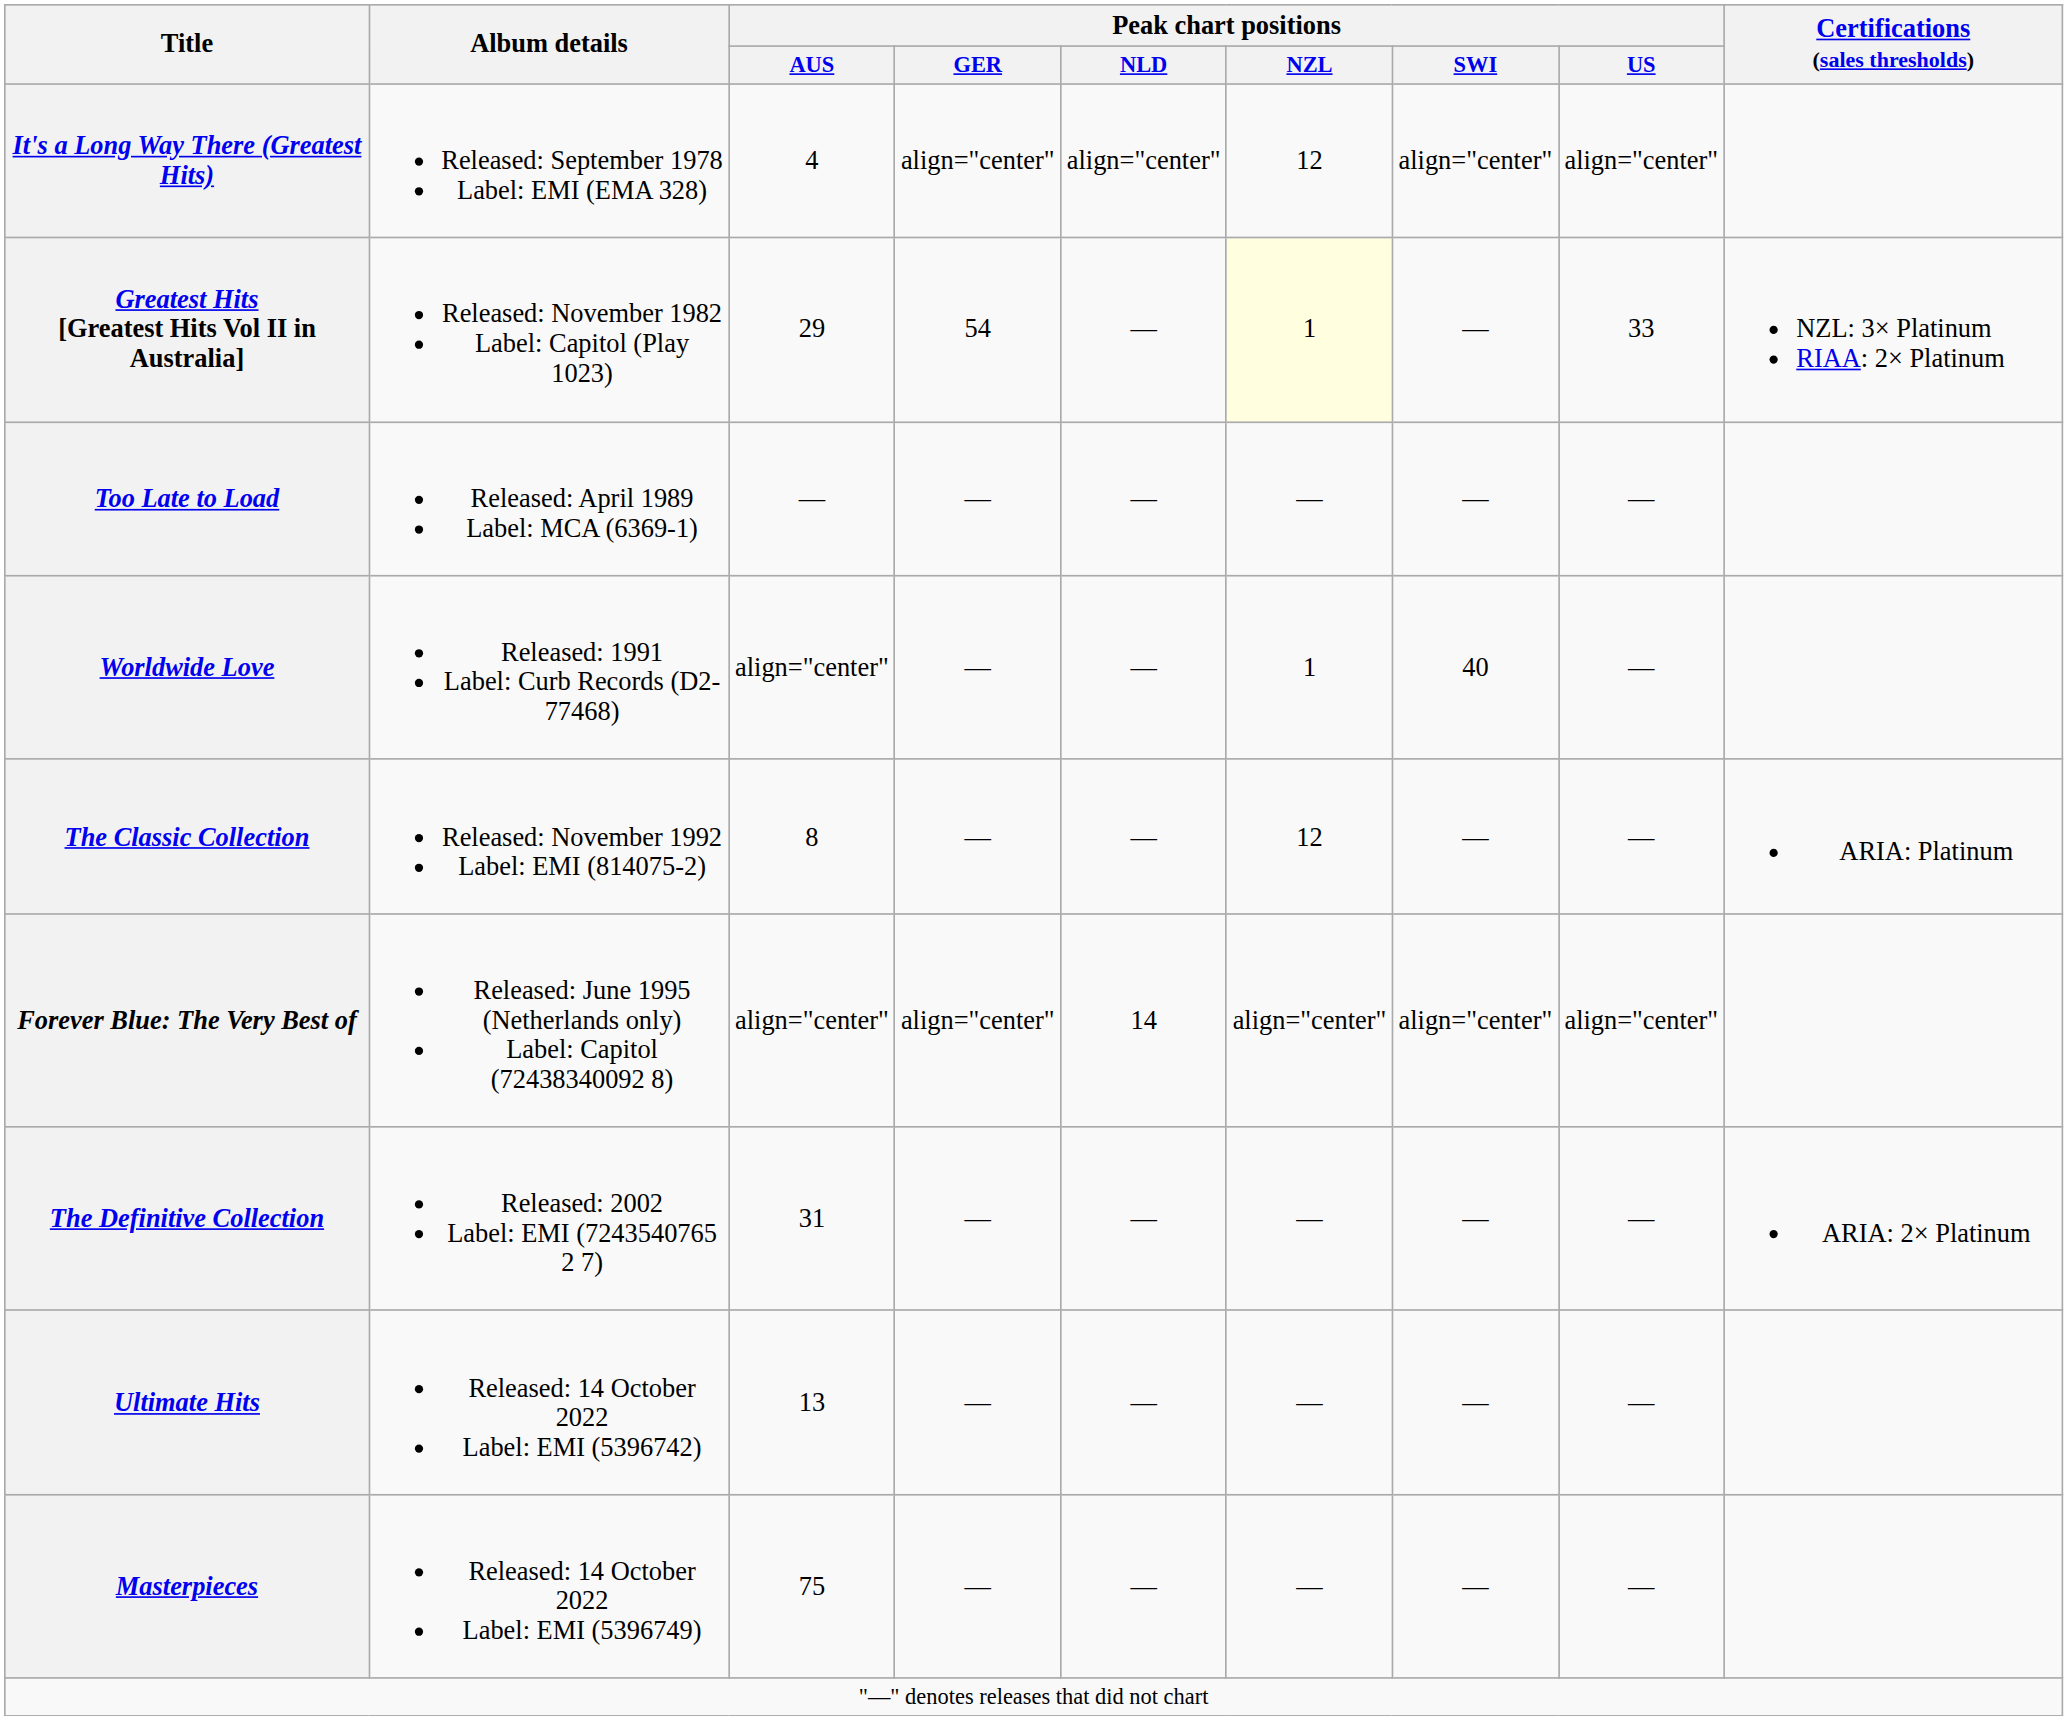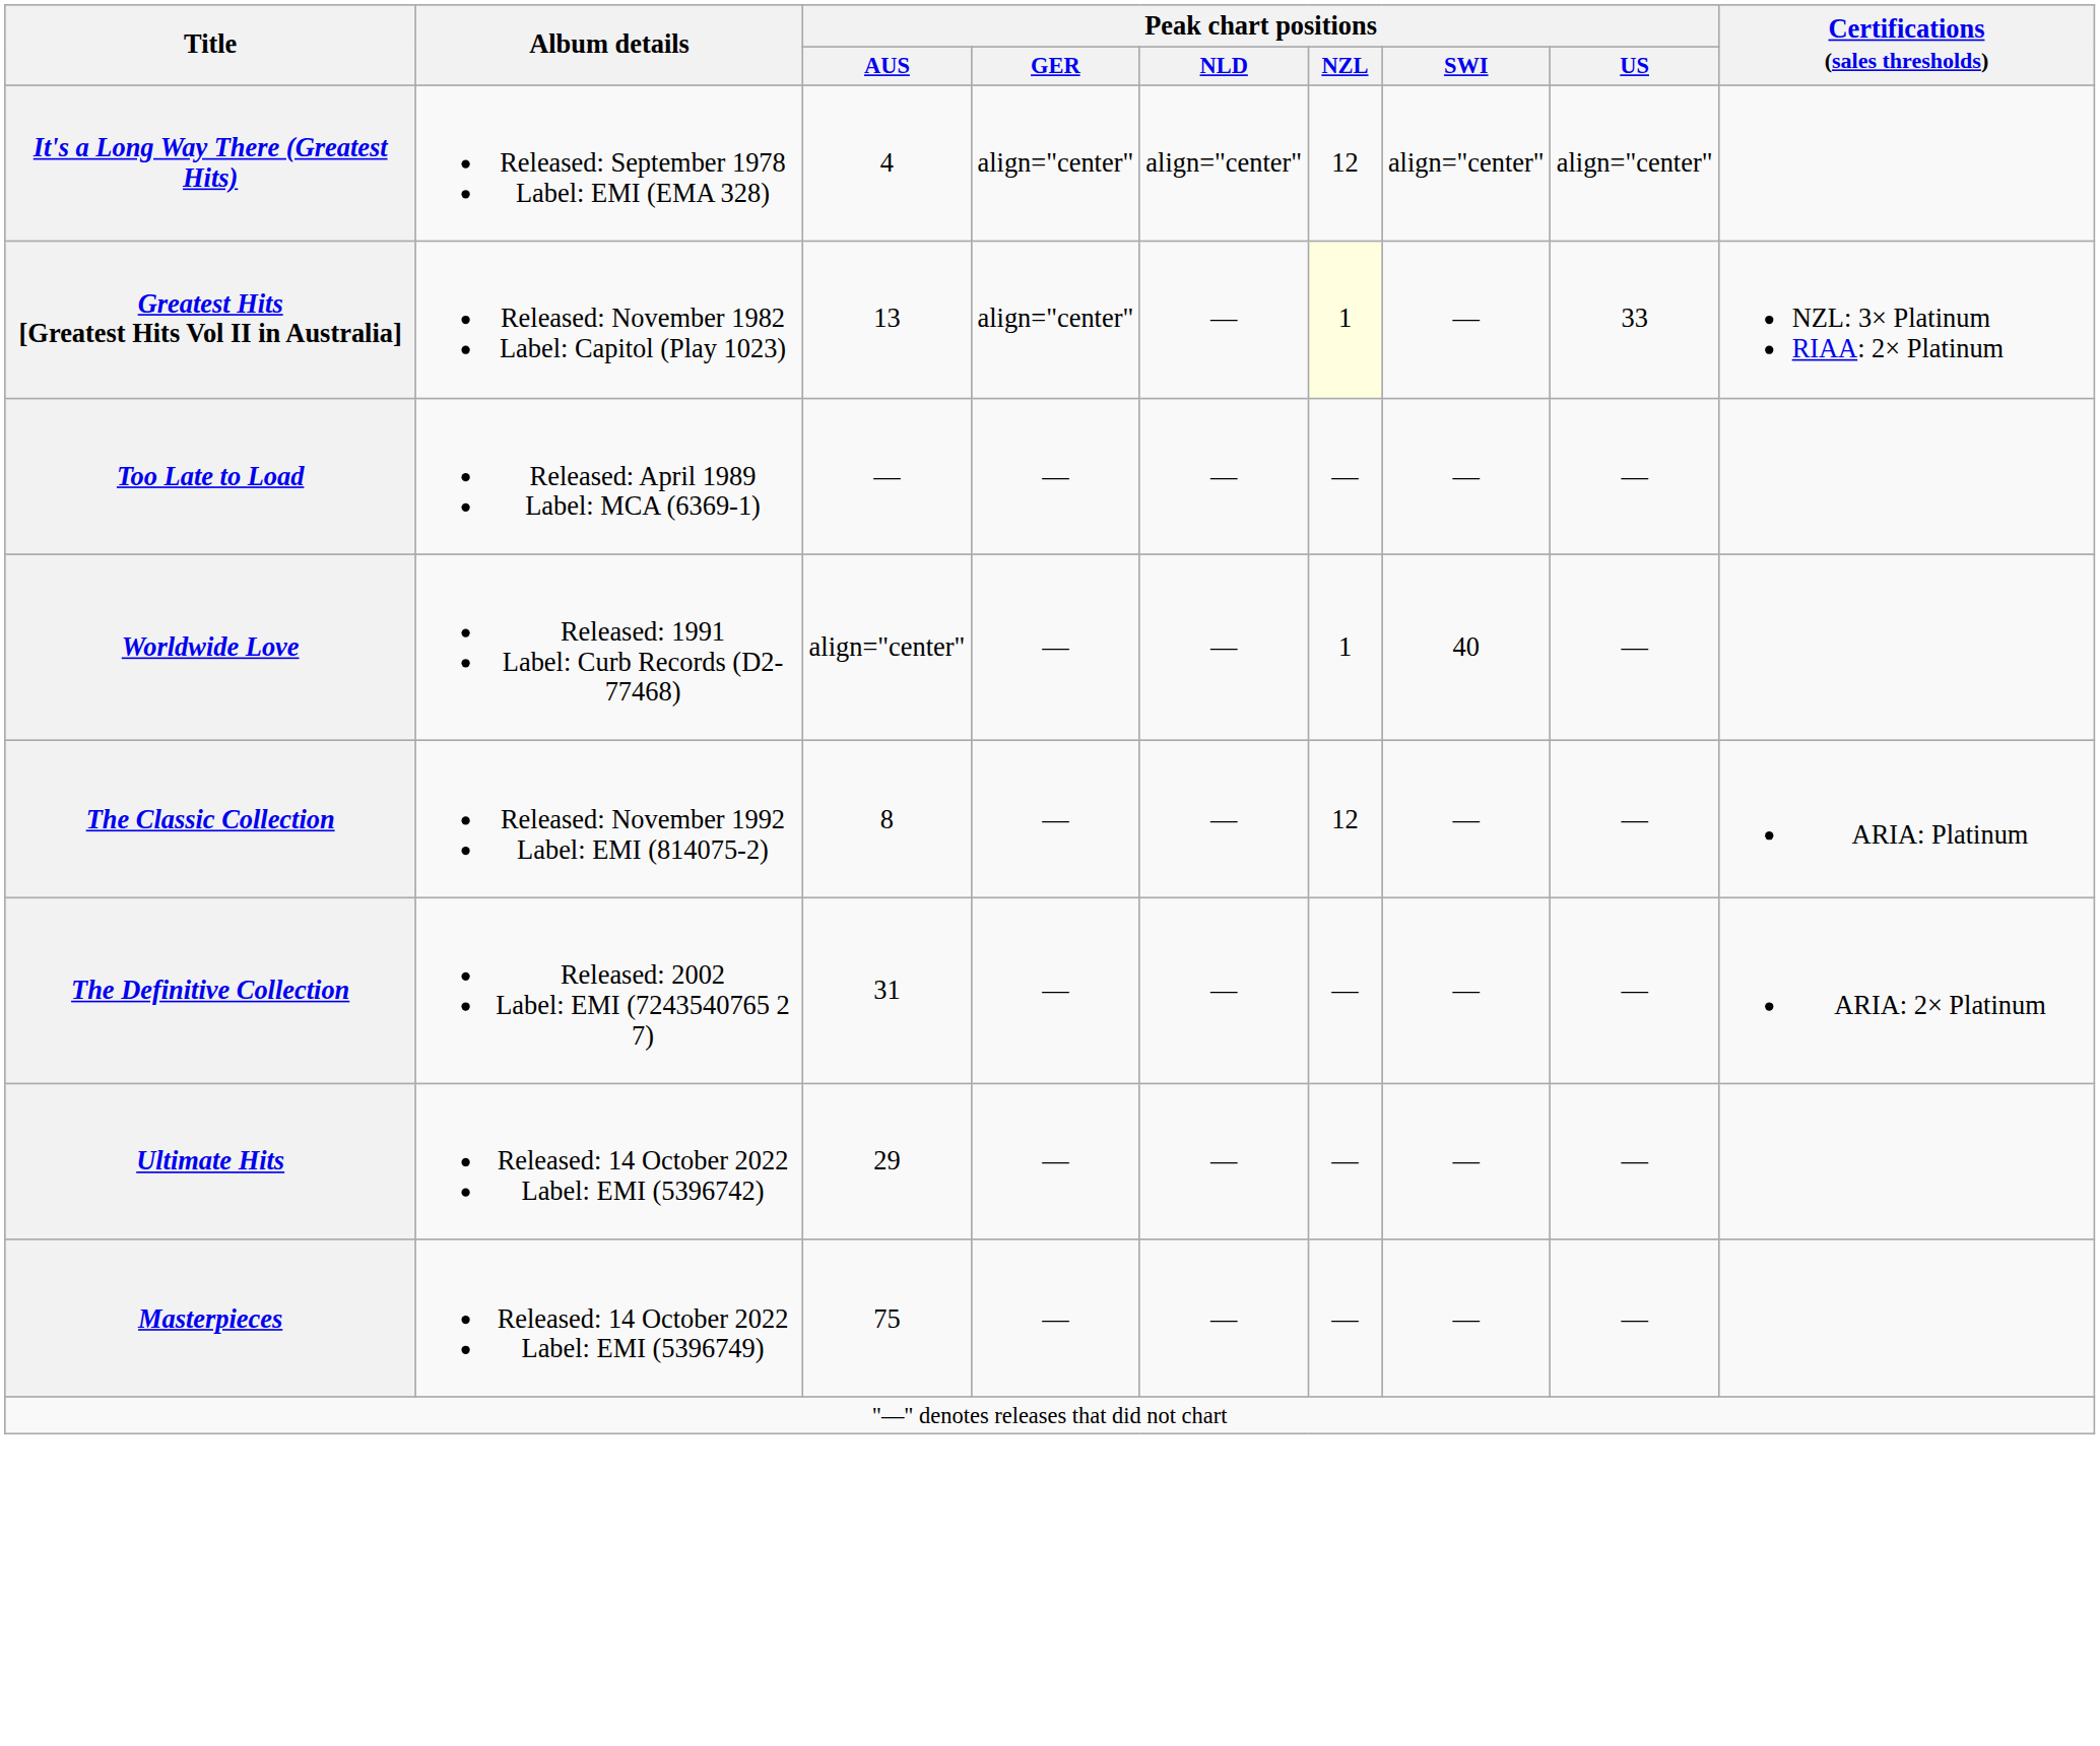Greatest Hits [Greatest Hits Vol II in Australia] | Peak chart positions / AUS: 29 -> 13
Greatest Hits [Greatest Hits Vol II in Australia] | Peak chart positions / GER: 54 -> align="center"
- row: Forever Blue: The Very Best of | Released: June 1995 (Netherlands only) Label: Capitol (72438340092 8) | align="center" | align="center" | 14 | align="center" | align="center" | align="center"
Ultimate Hits | Peak chart positions / AUS: 13 -> 29
